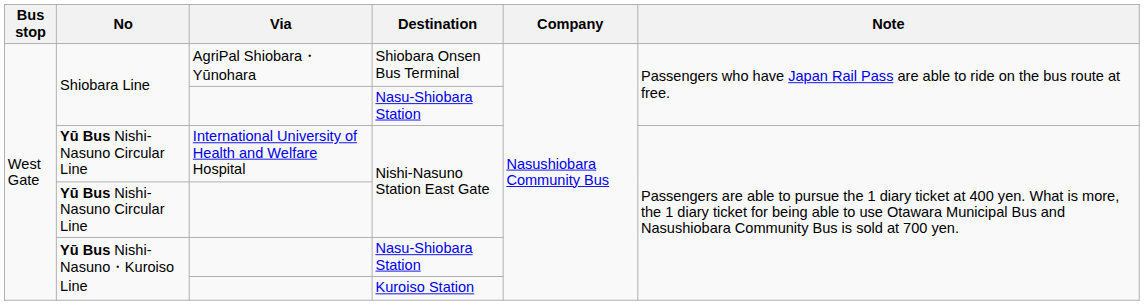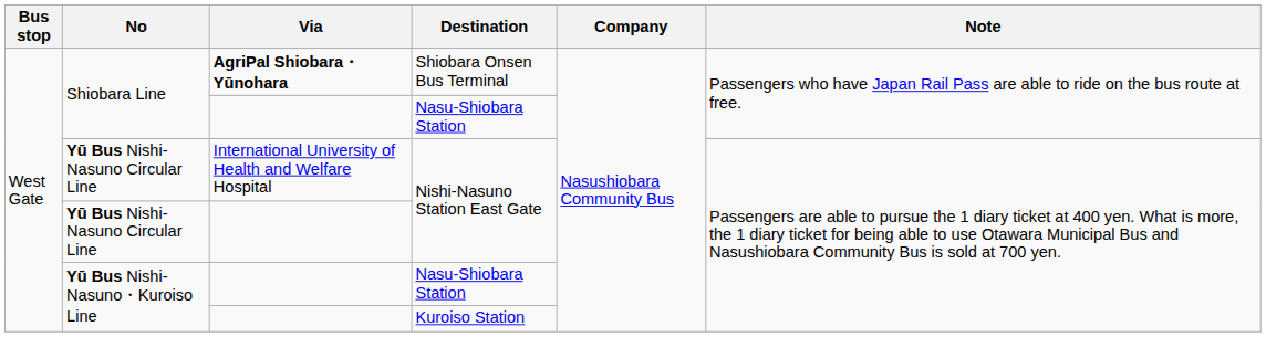Shiobara Onsen Bus Terminal | Via: normal -> bold
